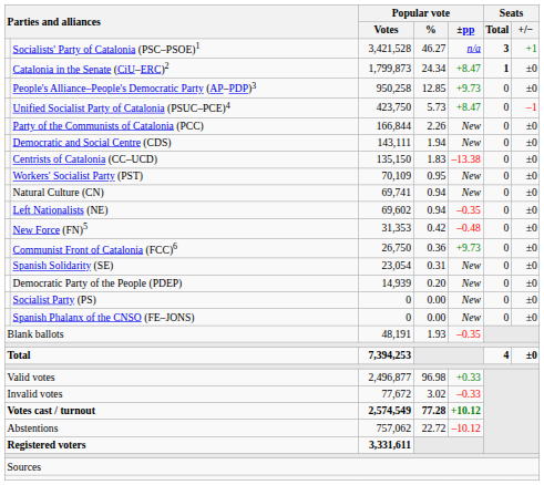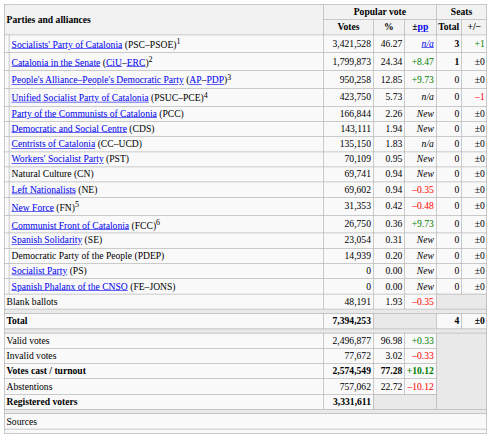Unified Socialist Party of Catalonia (PSUC–PCE)4 | Popular vote / ±pp: +8.47 -> n/a
Centrists of Catalonia (CC–UCD) | Popular vote / ±pp: –13.38 -> n/a
